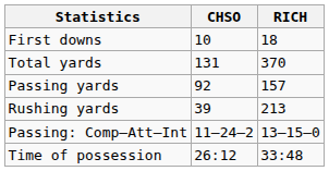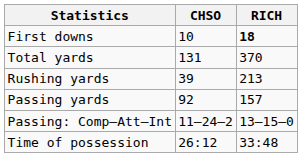First downs | RICH: normal -> bold
rows swapped: Rushing yards <-> Passing yards
